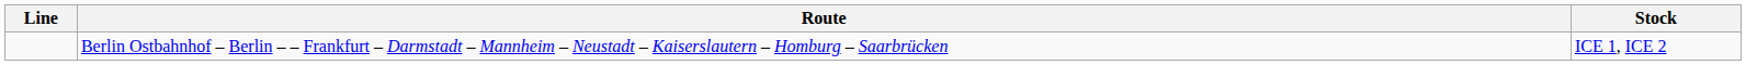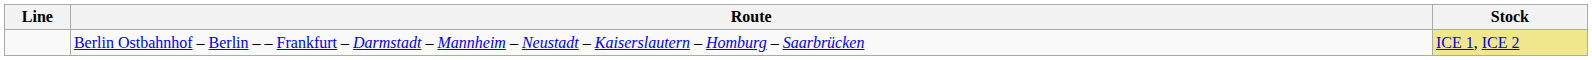row 2 | Stock: no background -> khaki background
